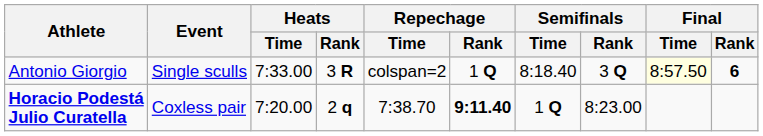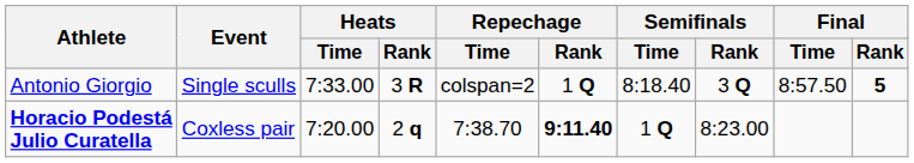Antonio Giorgio | Final / Time: lightyellow background -> no background
Antonio Giorgio | Final / Rank: 6 -> 5
